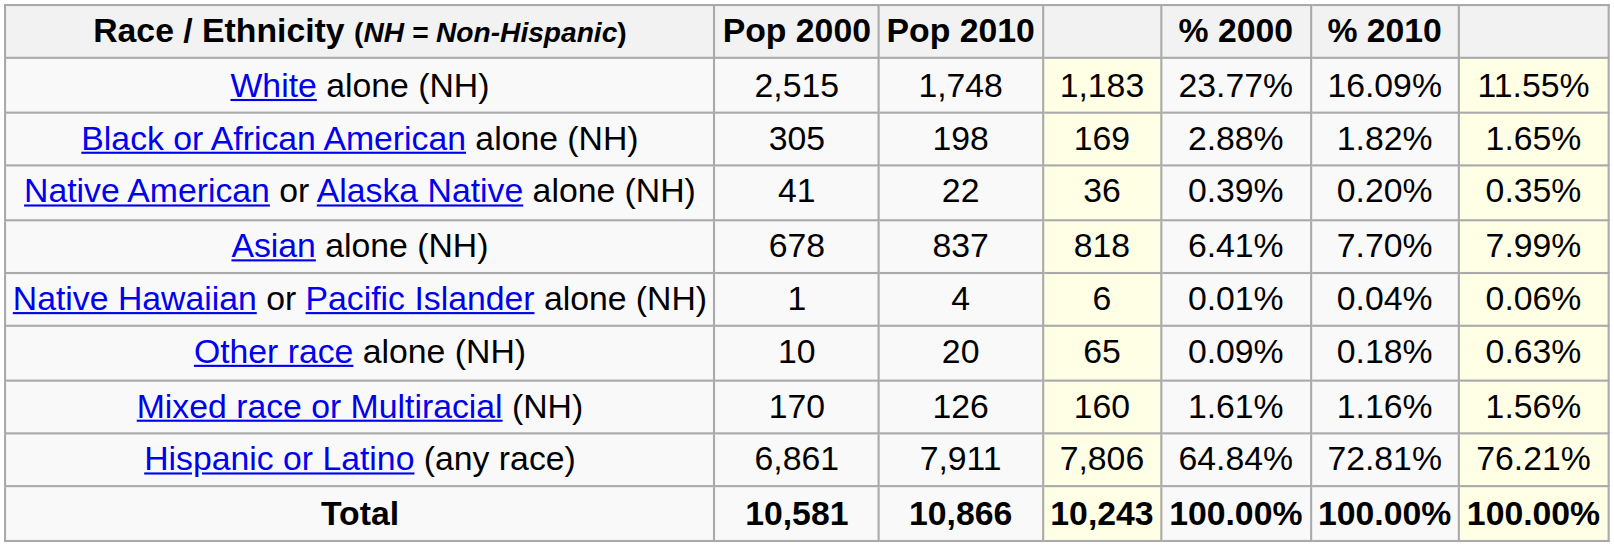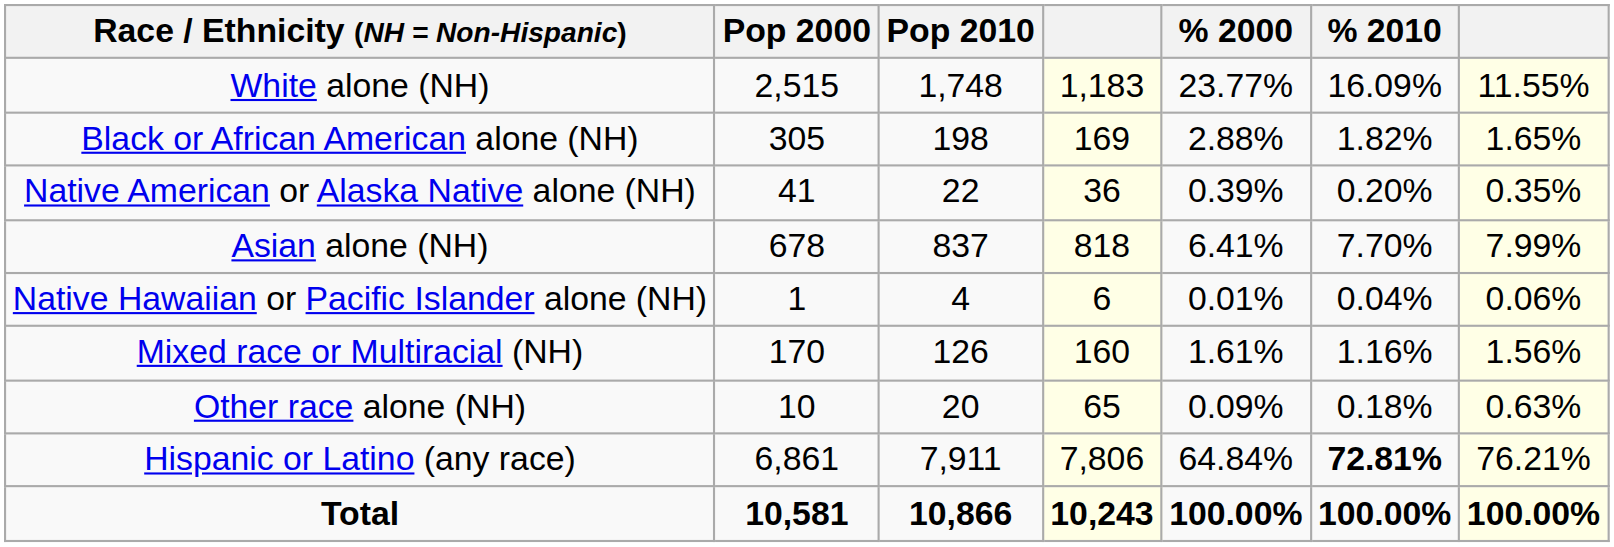rows swapped: Other race alone (NH) <-> Mixed race or Multiracial (NH)
Hispanic or Latino (any race) | % 2010: normal -> bold
